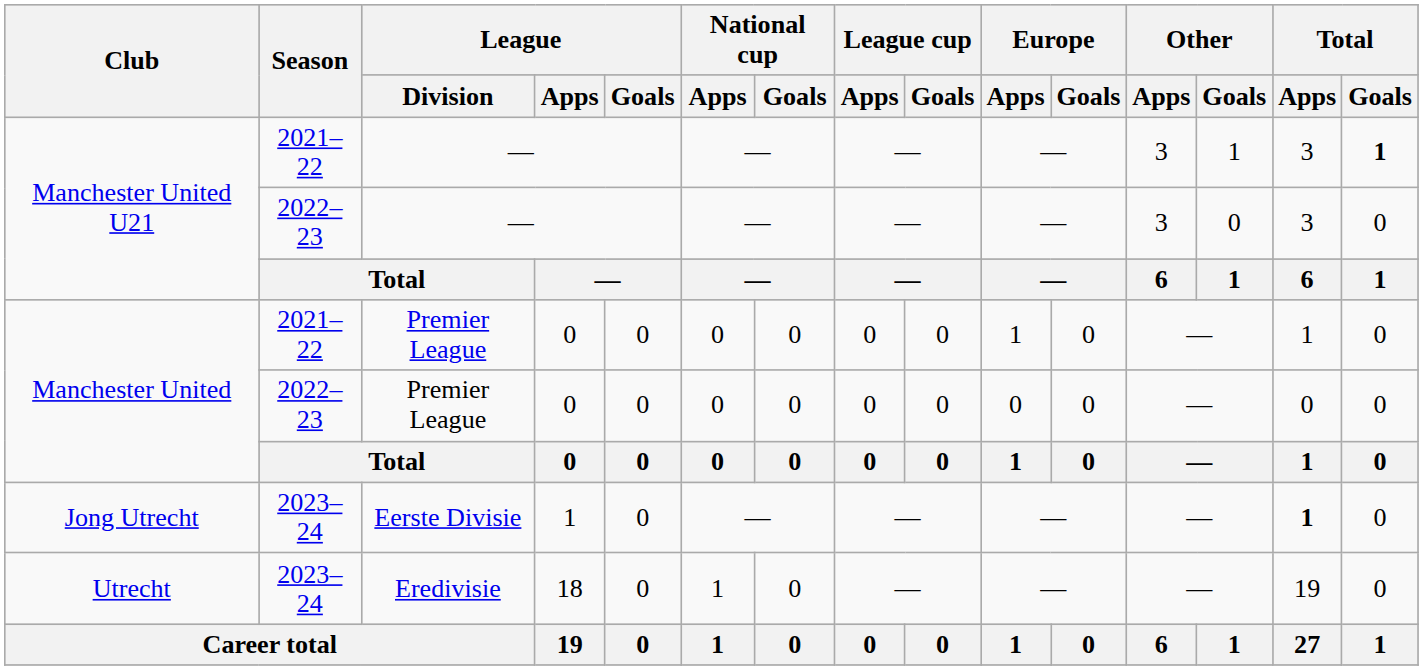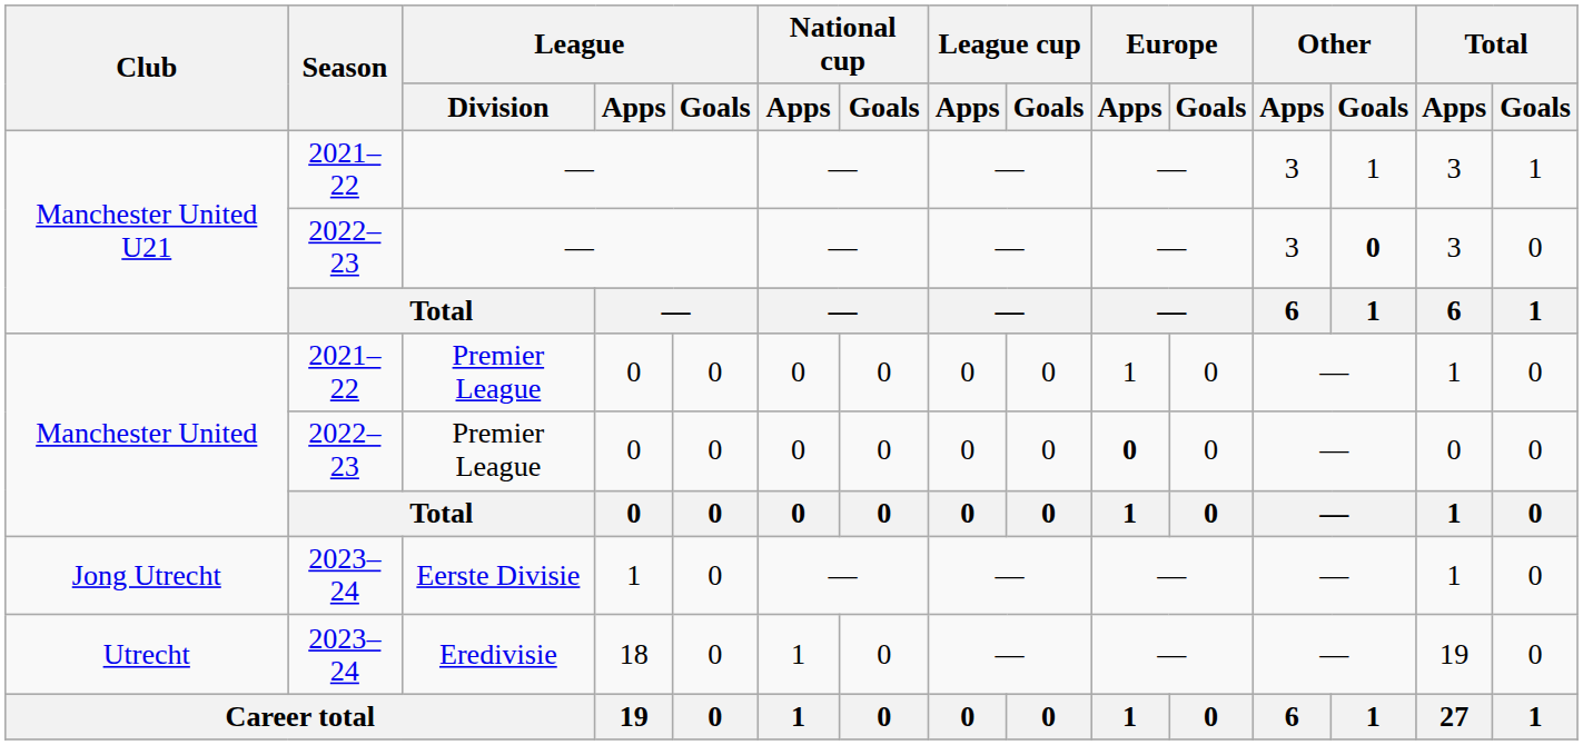Manchester United U21 / 2021–22 | Total / Goals: bold -> normal
Manchester United U21 / 2022–23 | Other / Goals: normal -> bold
Manchester United / 2022–23 | Europe / Apps: normal -> bold
Jong Utrecht | Total / Apps: bold -> normal
